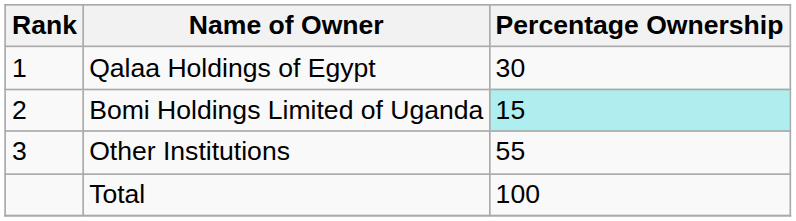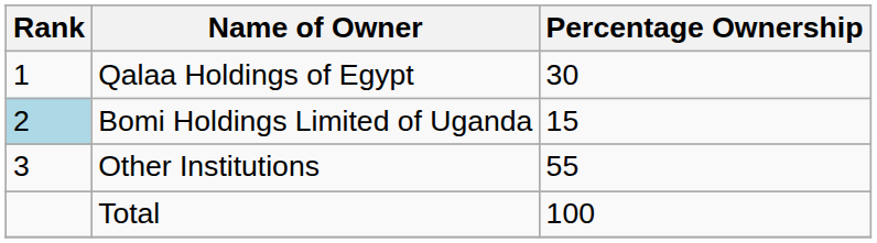Bomi Holdings Limited of Uganda | Rank: no background -> lightblue background
Bomi Holdings Limited of Uganda | Percentage Ownership: paleturquoise background -> no background
